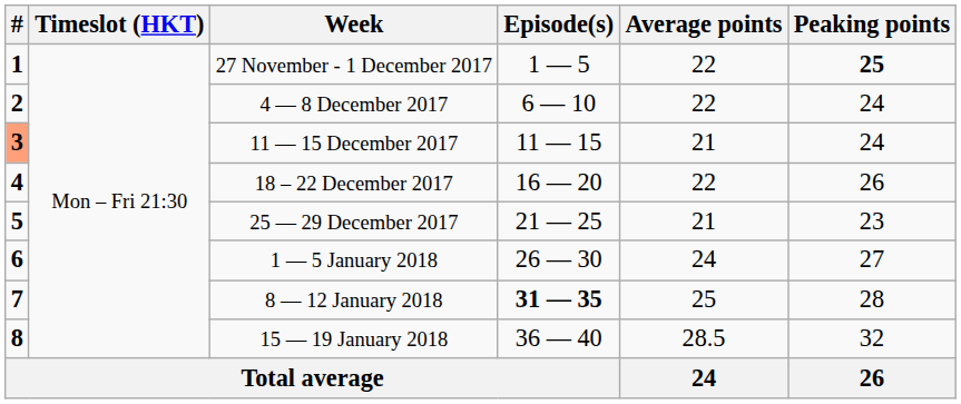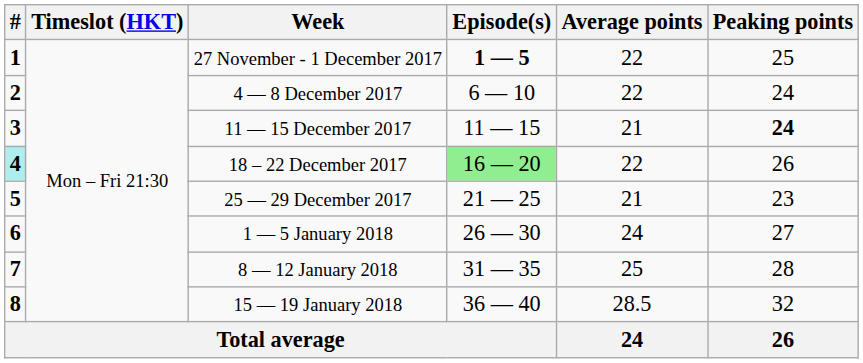27 November - 1 December 2017 | Episode(s): normal -> bold
27 November - 1 December 2017 | Peaking points: bold -> normal
11 — 15 December 2017 | #: lightsalmon background -> no background
11 — 15 December 2017 | Peaking points: normal -> bold
18 – 22 December 2017 | #: no background -> paleturquoise background
18 – 22 December 2017 | Episode(s): no background -> lightgreen background
8 — 12 January 2018 | Episode(s): bold -> normal
